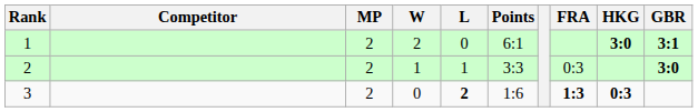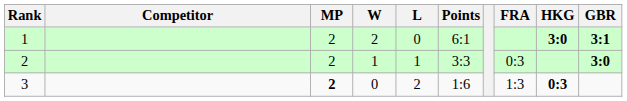3 | MP: normal -> bold
3 | L: bold -> normal
3 | FRA: bold -> normal
